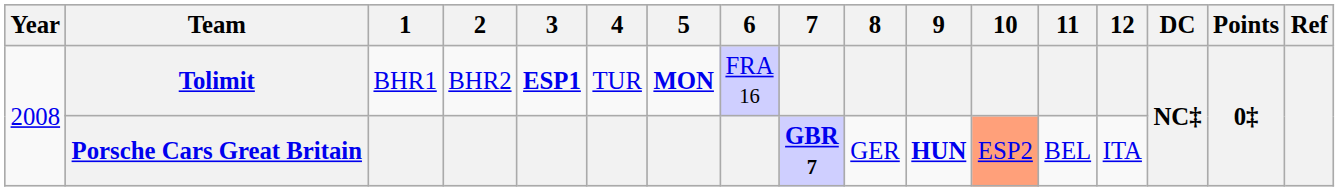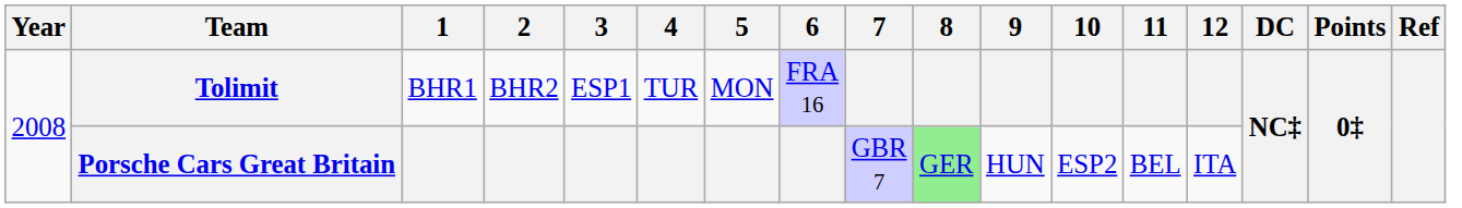Tolimit | 3: bold -> normal
Tolimit | 5: bold -> normal
Porsche Cars Great Britain | 7: bold -> normal
Porsche Cars Great Britain | 8: no background -> lightgreen background
Porsche Cars Great Britain | 9: bold -> normal
Porsche Cars Great Britain | 10: lightsalmon background -> no background
